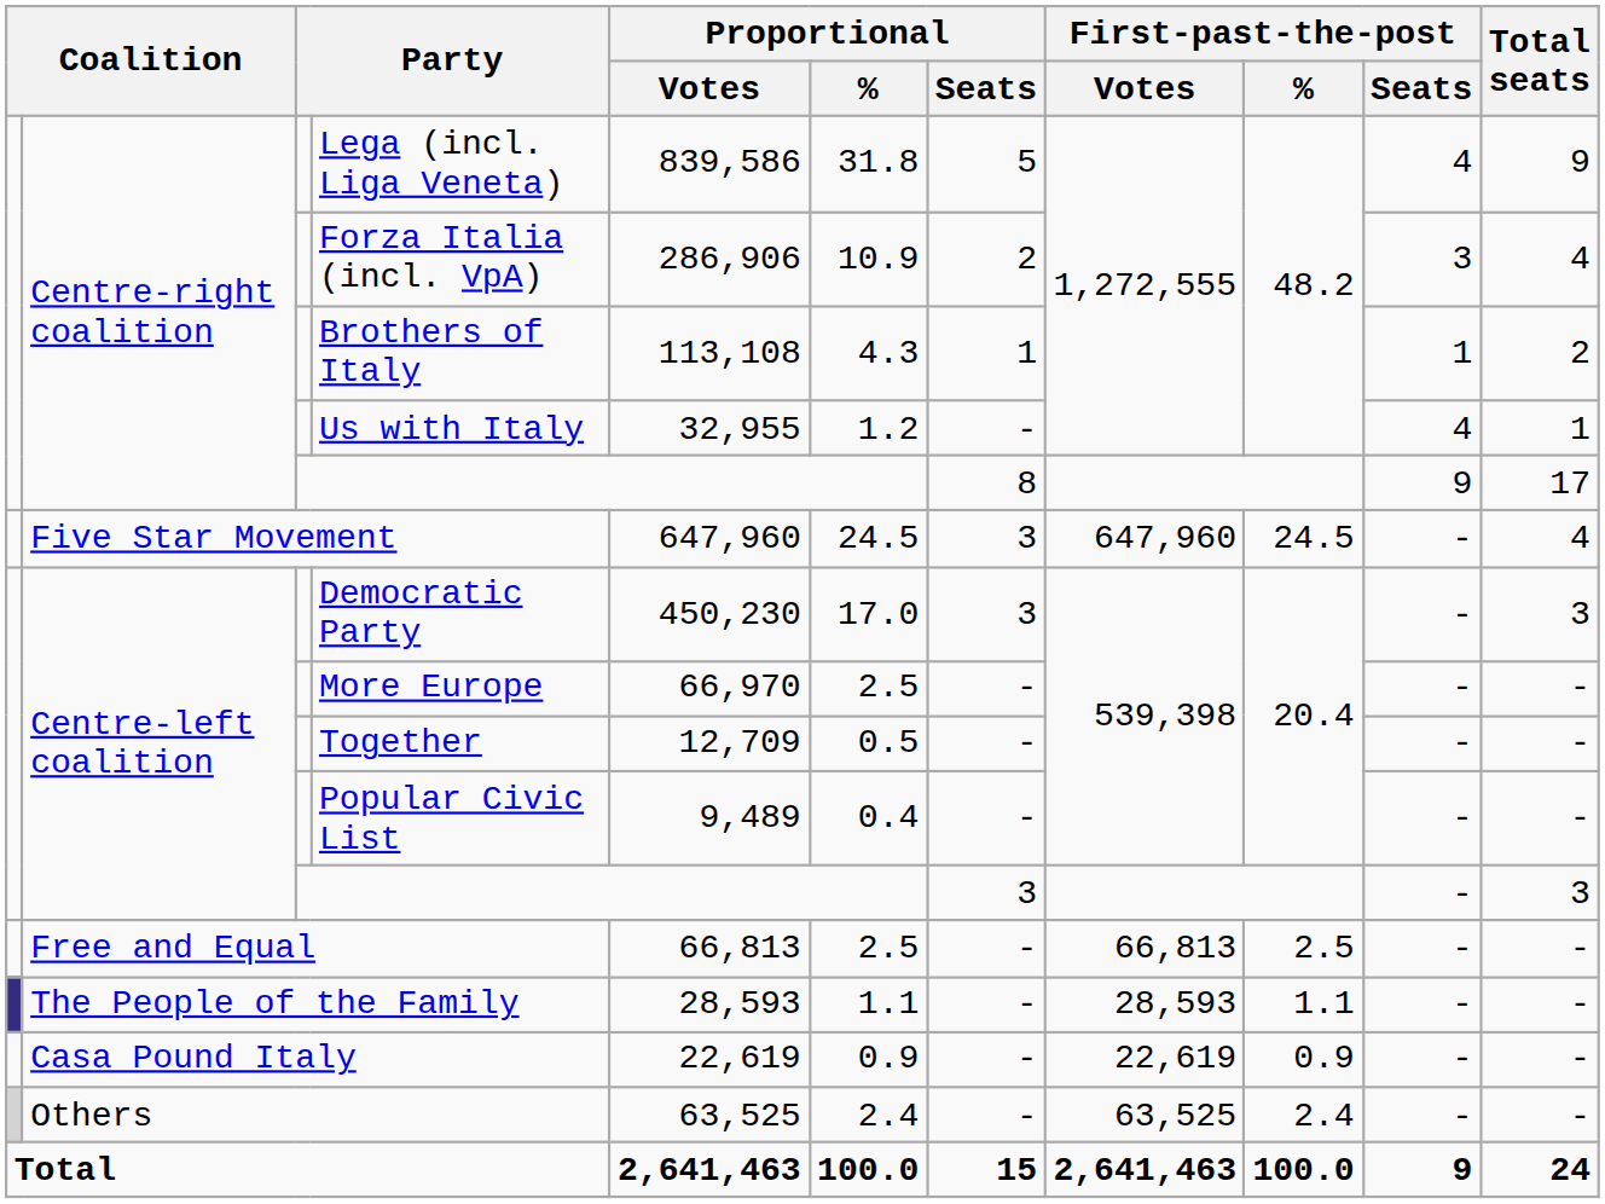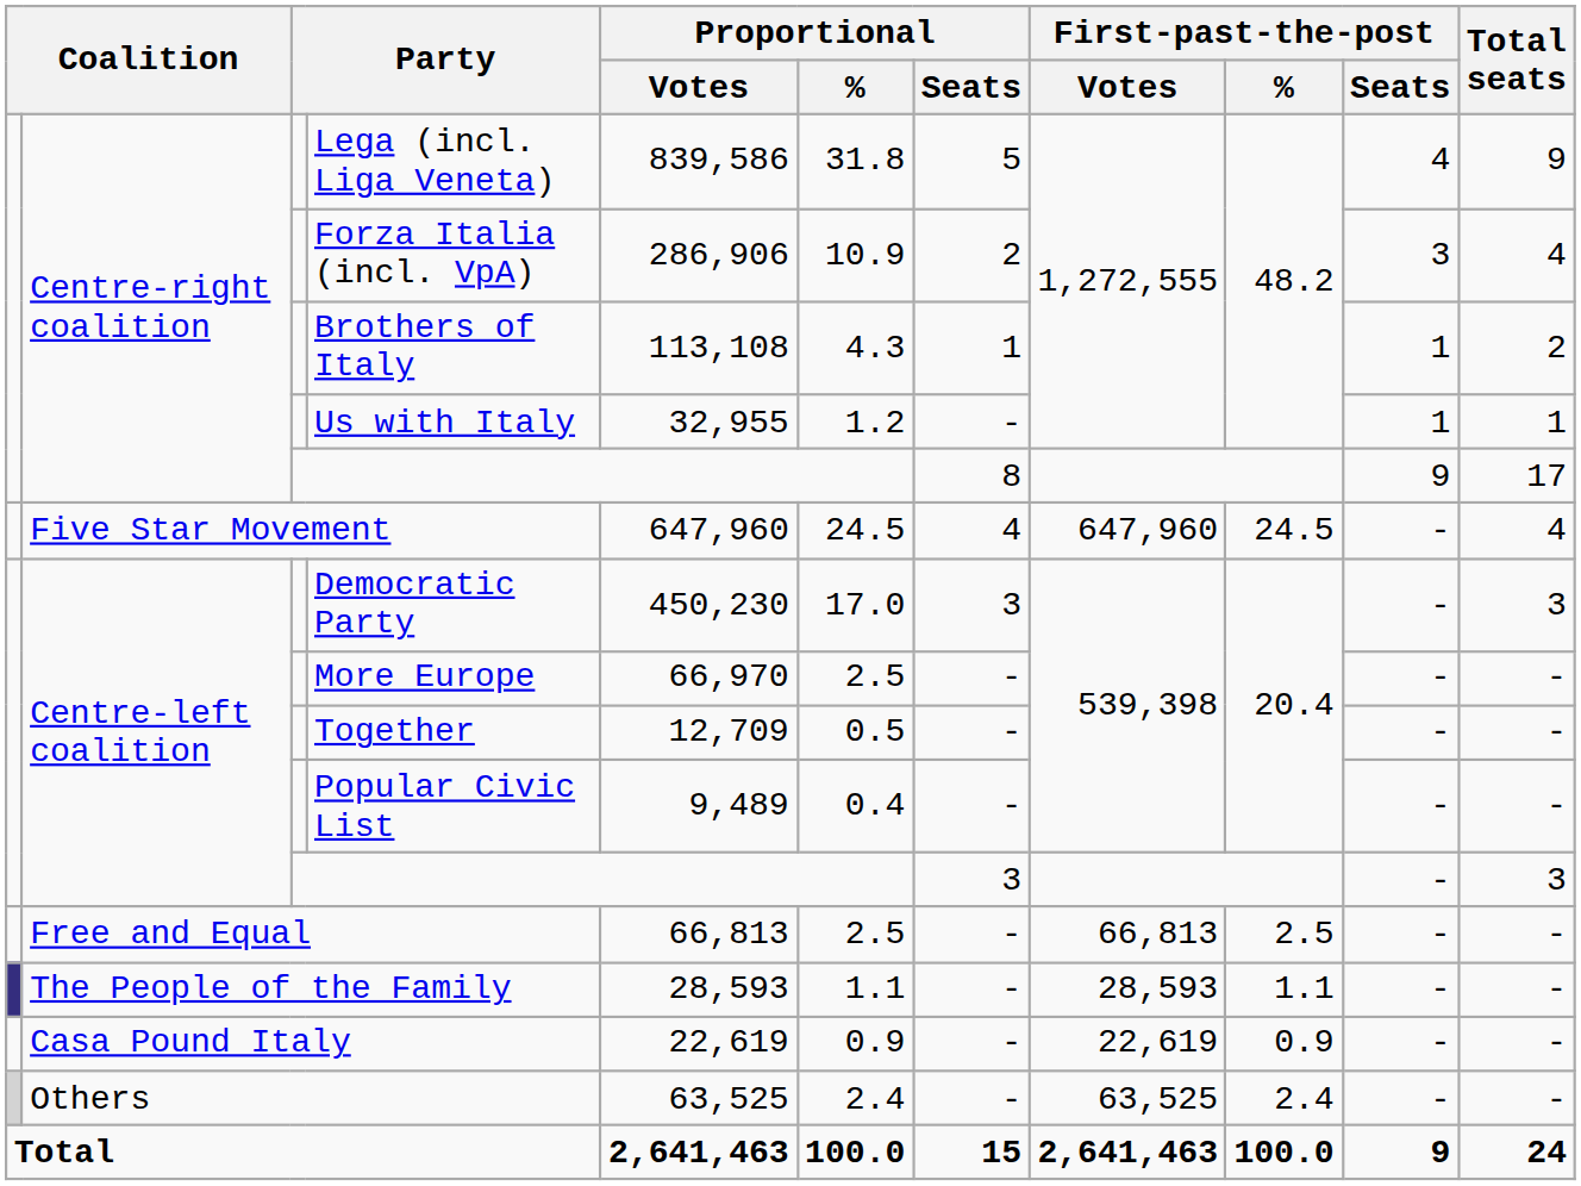Us with Italy | First-past-the-post / Seats: 4 -> 1
Five Star Movement | Proportional / Seats: 3 -> 4
